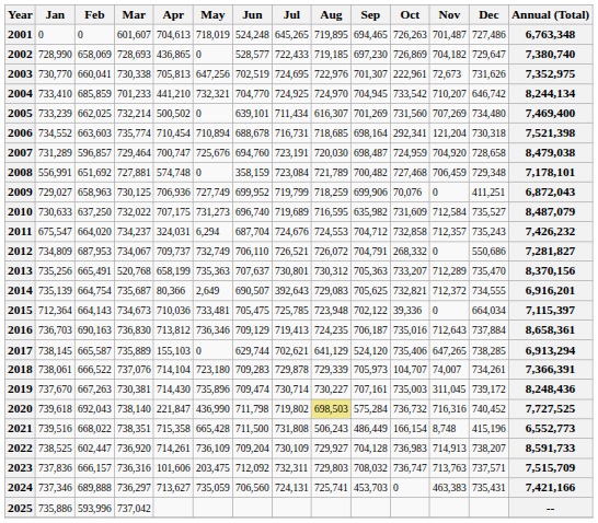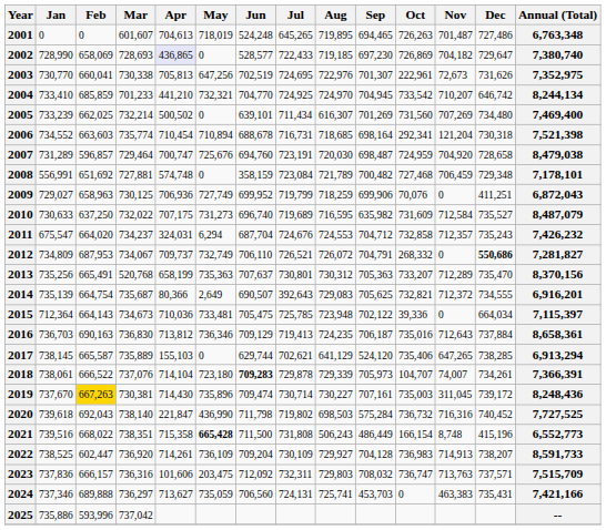2002 | Apr: no background -> lavender background
2012 | Dec: normal -> bold
2018 | Jun: normal -> bold
2019 | Feb: no background -> gold background
2020 | Aug: khaki background -> no background
2021 | May: normal -> bold
